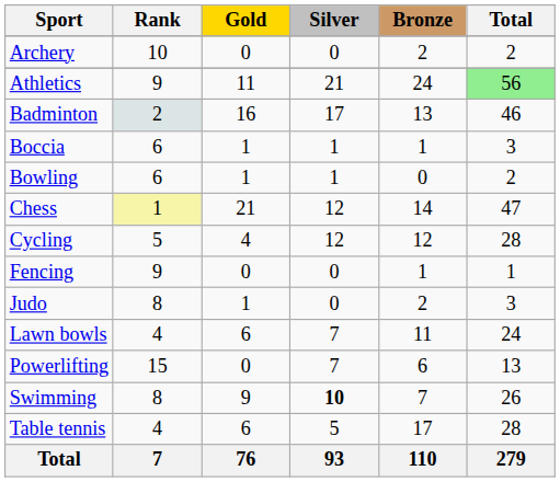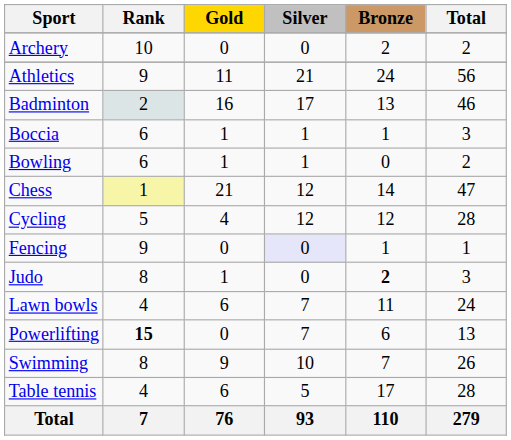Athletics | Total: lightgreen background -> no background
Fencing | Silver: no background -> lavender background
Judo | Bronze: normal -> bold
Powerlifting | Rank: normal -> bold
Swimming | Silver: bold -> normal
